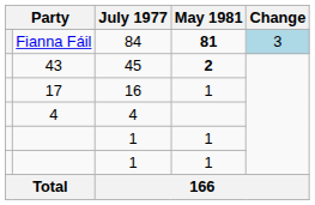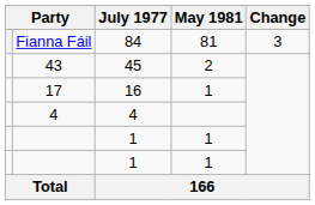Fianna Fáil | May 1981: bold -> normal
Fianna Fáil | Change: lightblue background -> no background
43 | May 1981: bold -> normal
